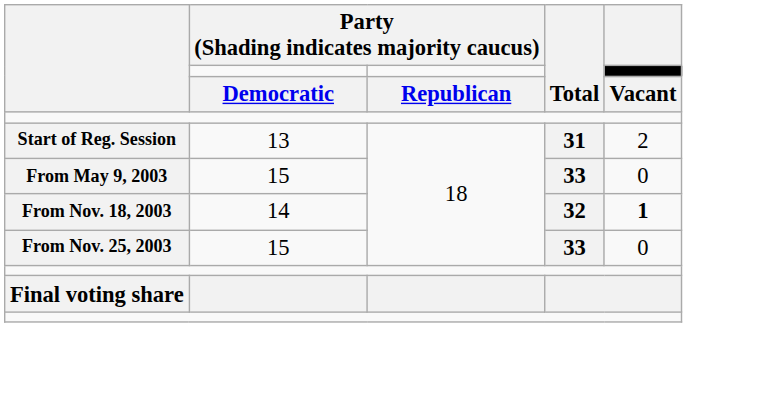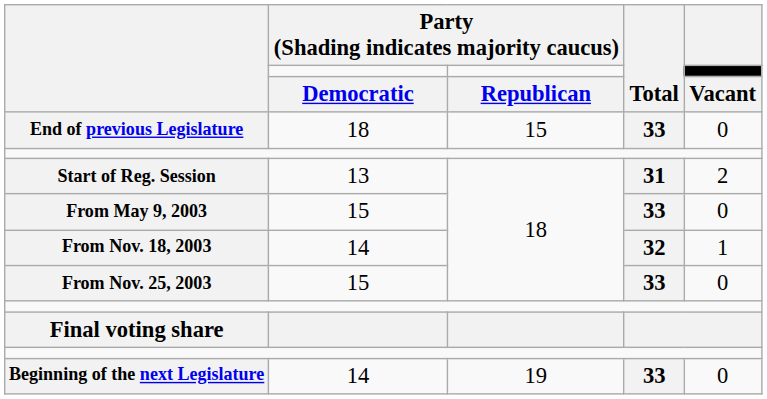+ row: End of previous Legislature | 18 | 15 | 33 | 0
From Nov. 18, 2003 | column 5: bold -> normal
+ row: Beginning of the next Legislature | 14 | 19 | 33 | 0
